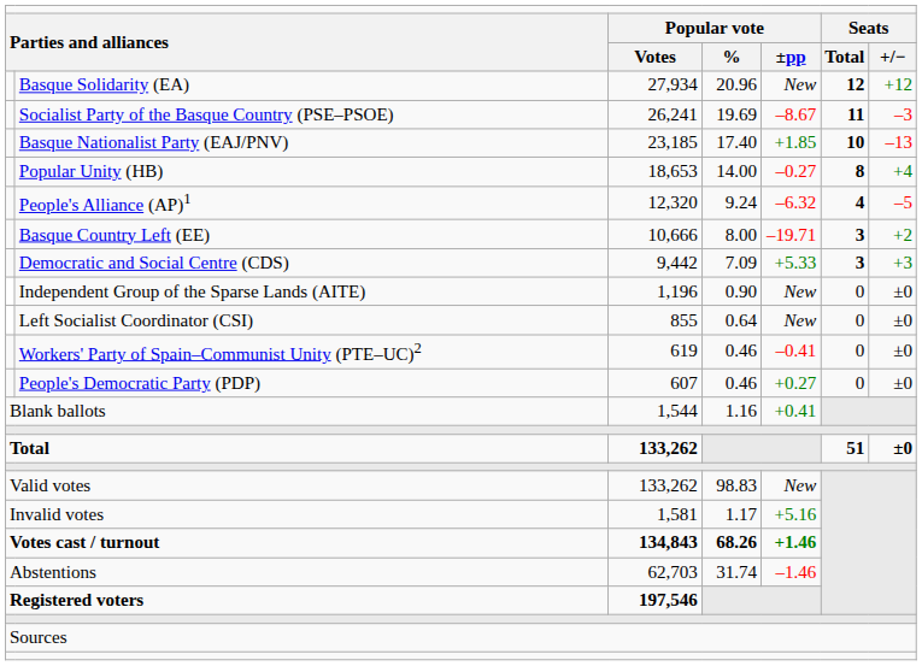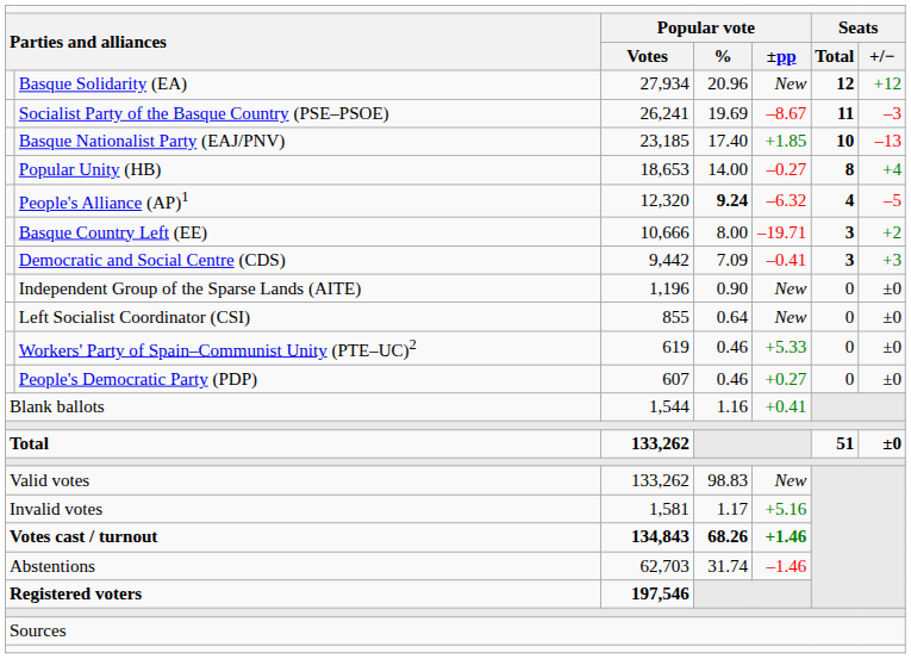People's Alliance (AP)1 | column 4: normal -> bold
Democratic and Social Centre (CDS) | column 5: +5.33 -> –0.41
Workers' Party of Spain–Communist Unity (PTE–UC)2 | column 5: –0.41 -> +5.33
